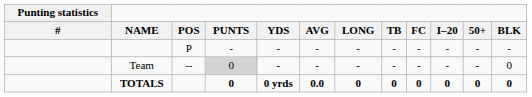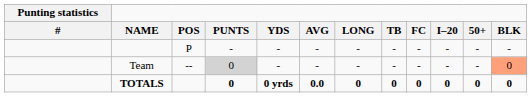Team | BLK: no background -> lightsalmon background
